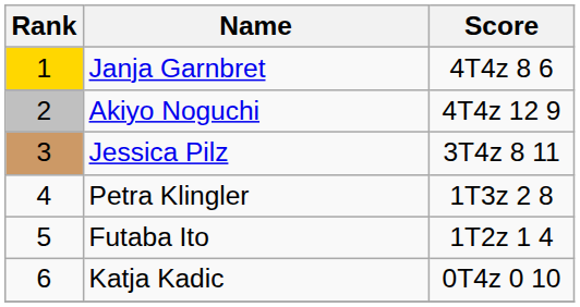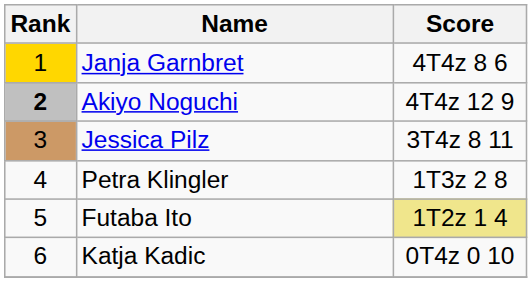Akiyo Noguchi | Rank: normal -> bold
Futaba Ito | Score: no background -> khaki background
